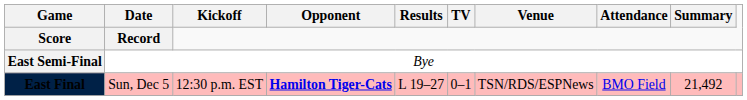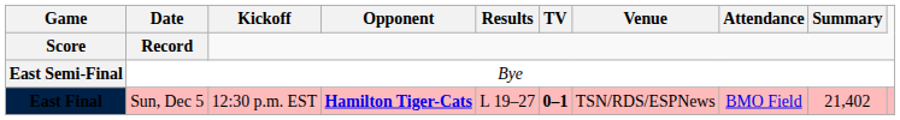East Final | TV: normal -> bold
East Final | Summary: 21,492 -> 21,402
